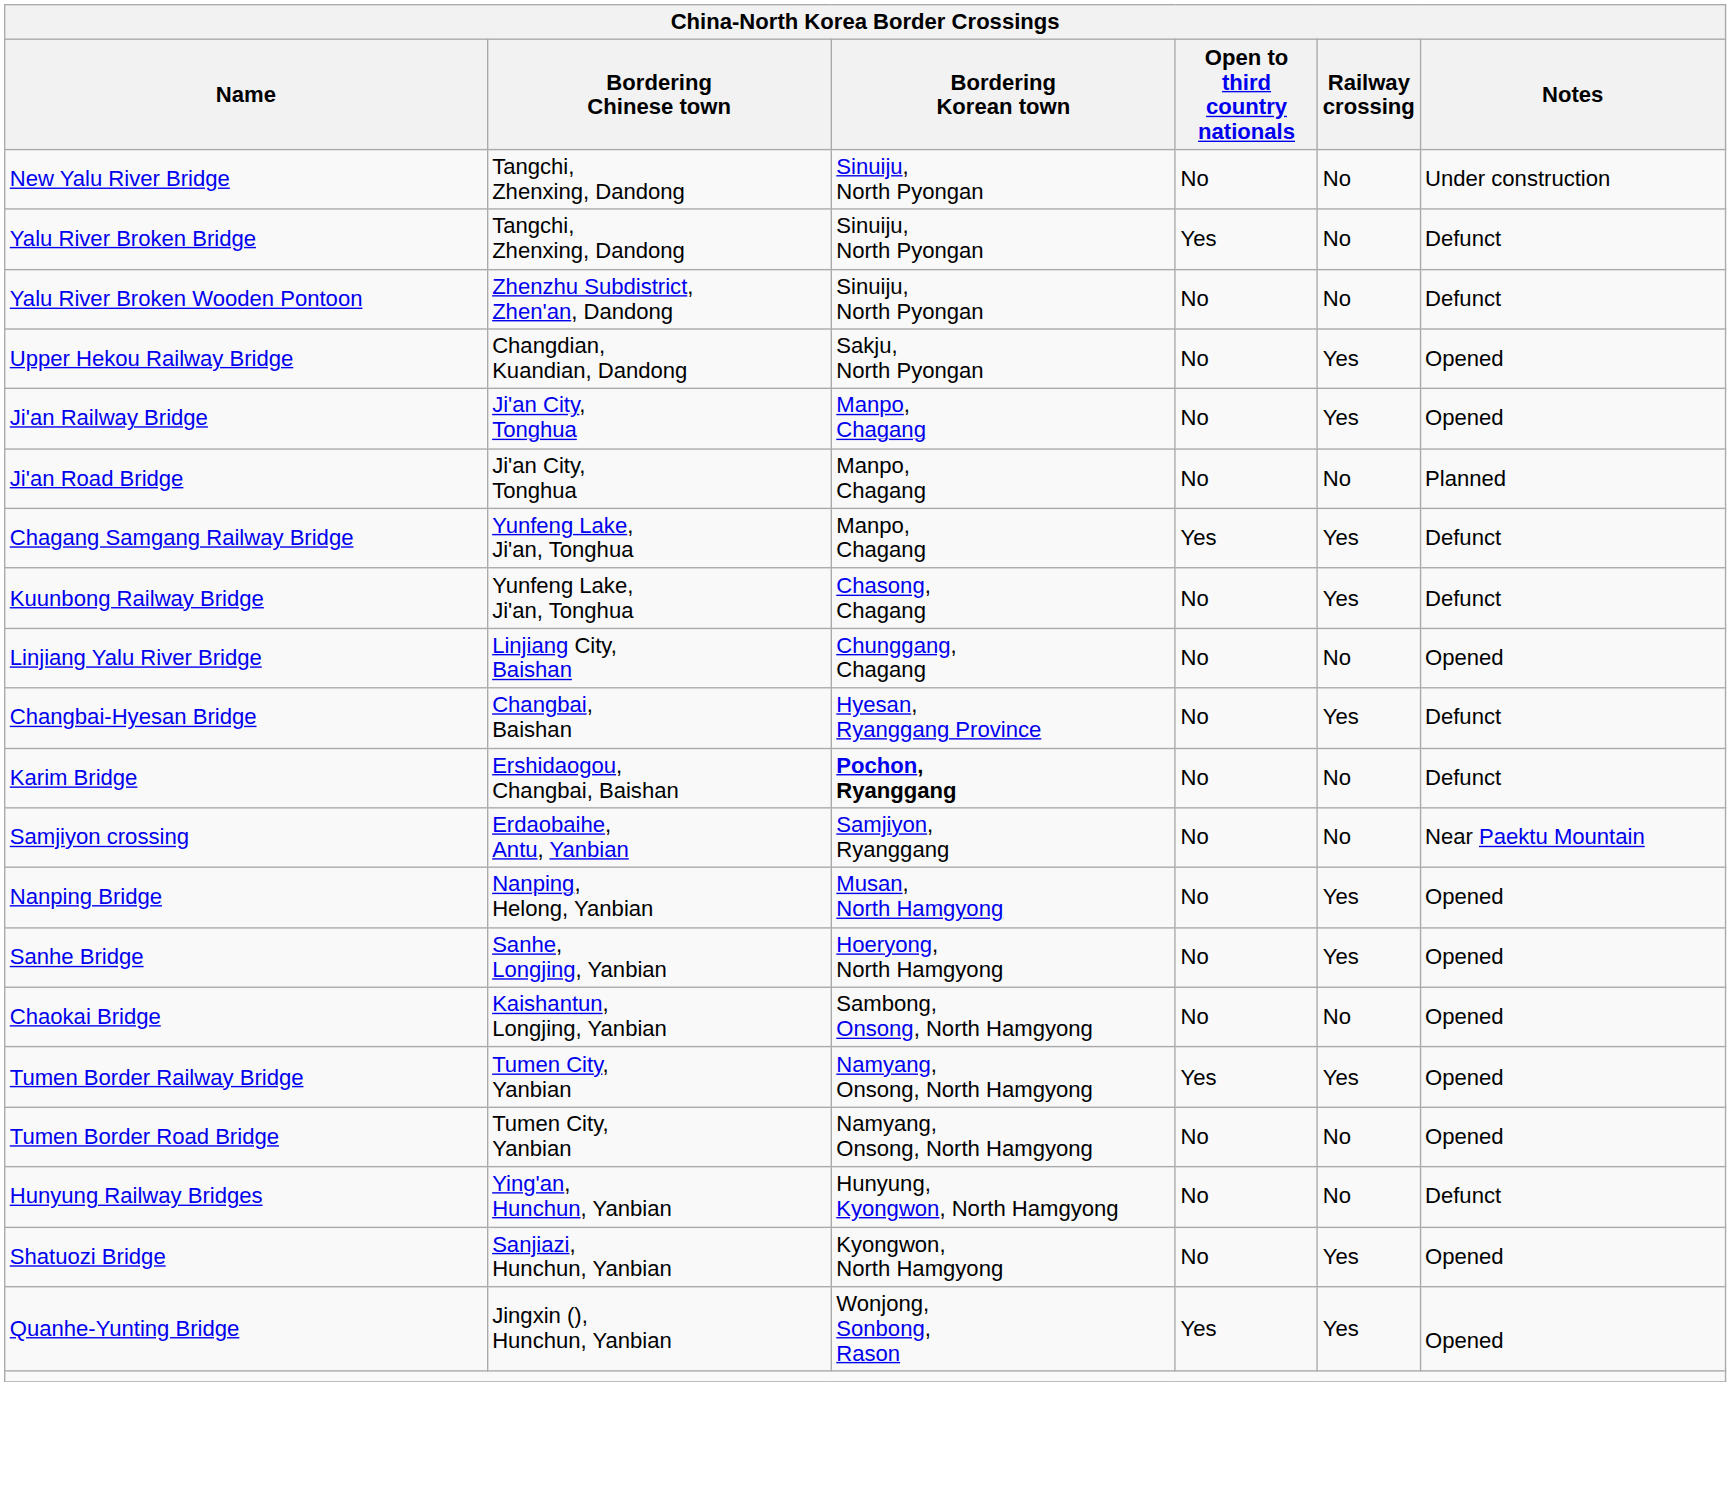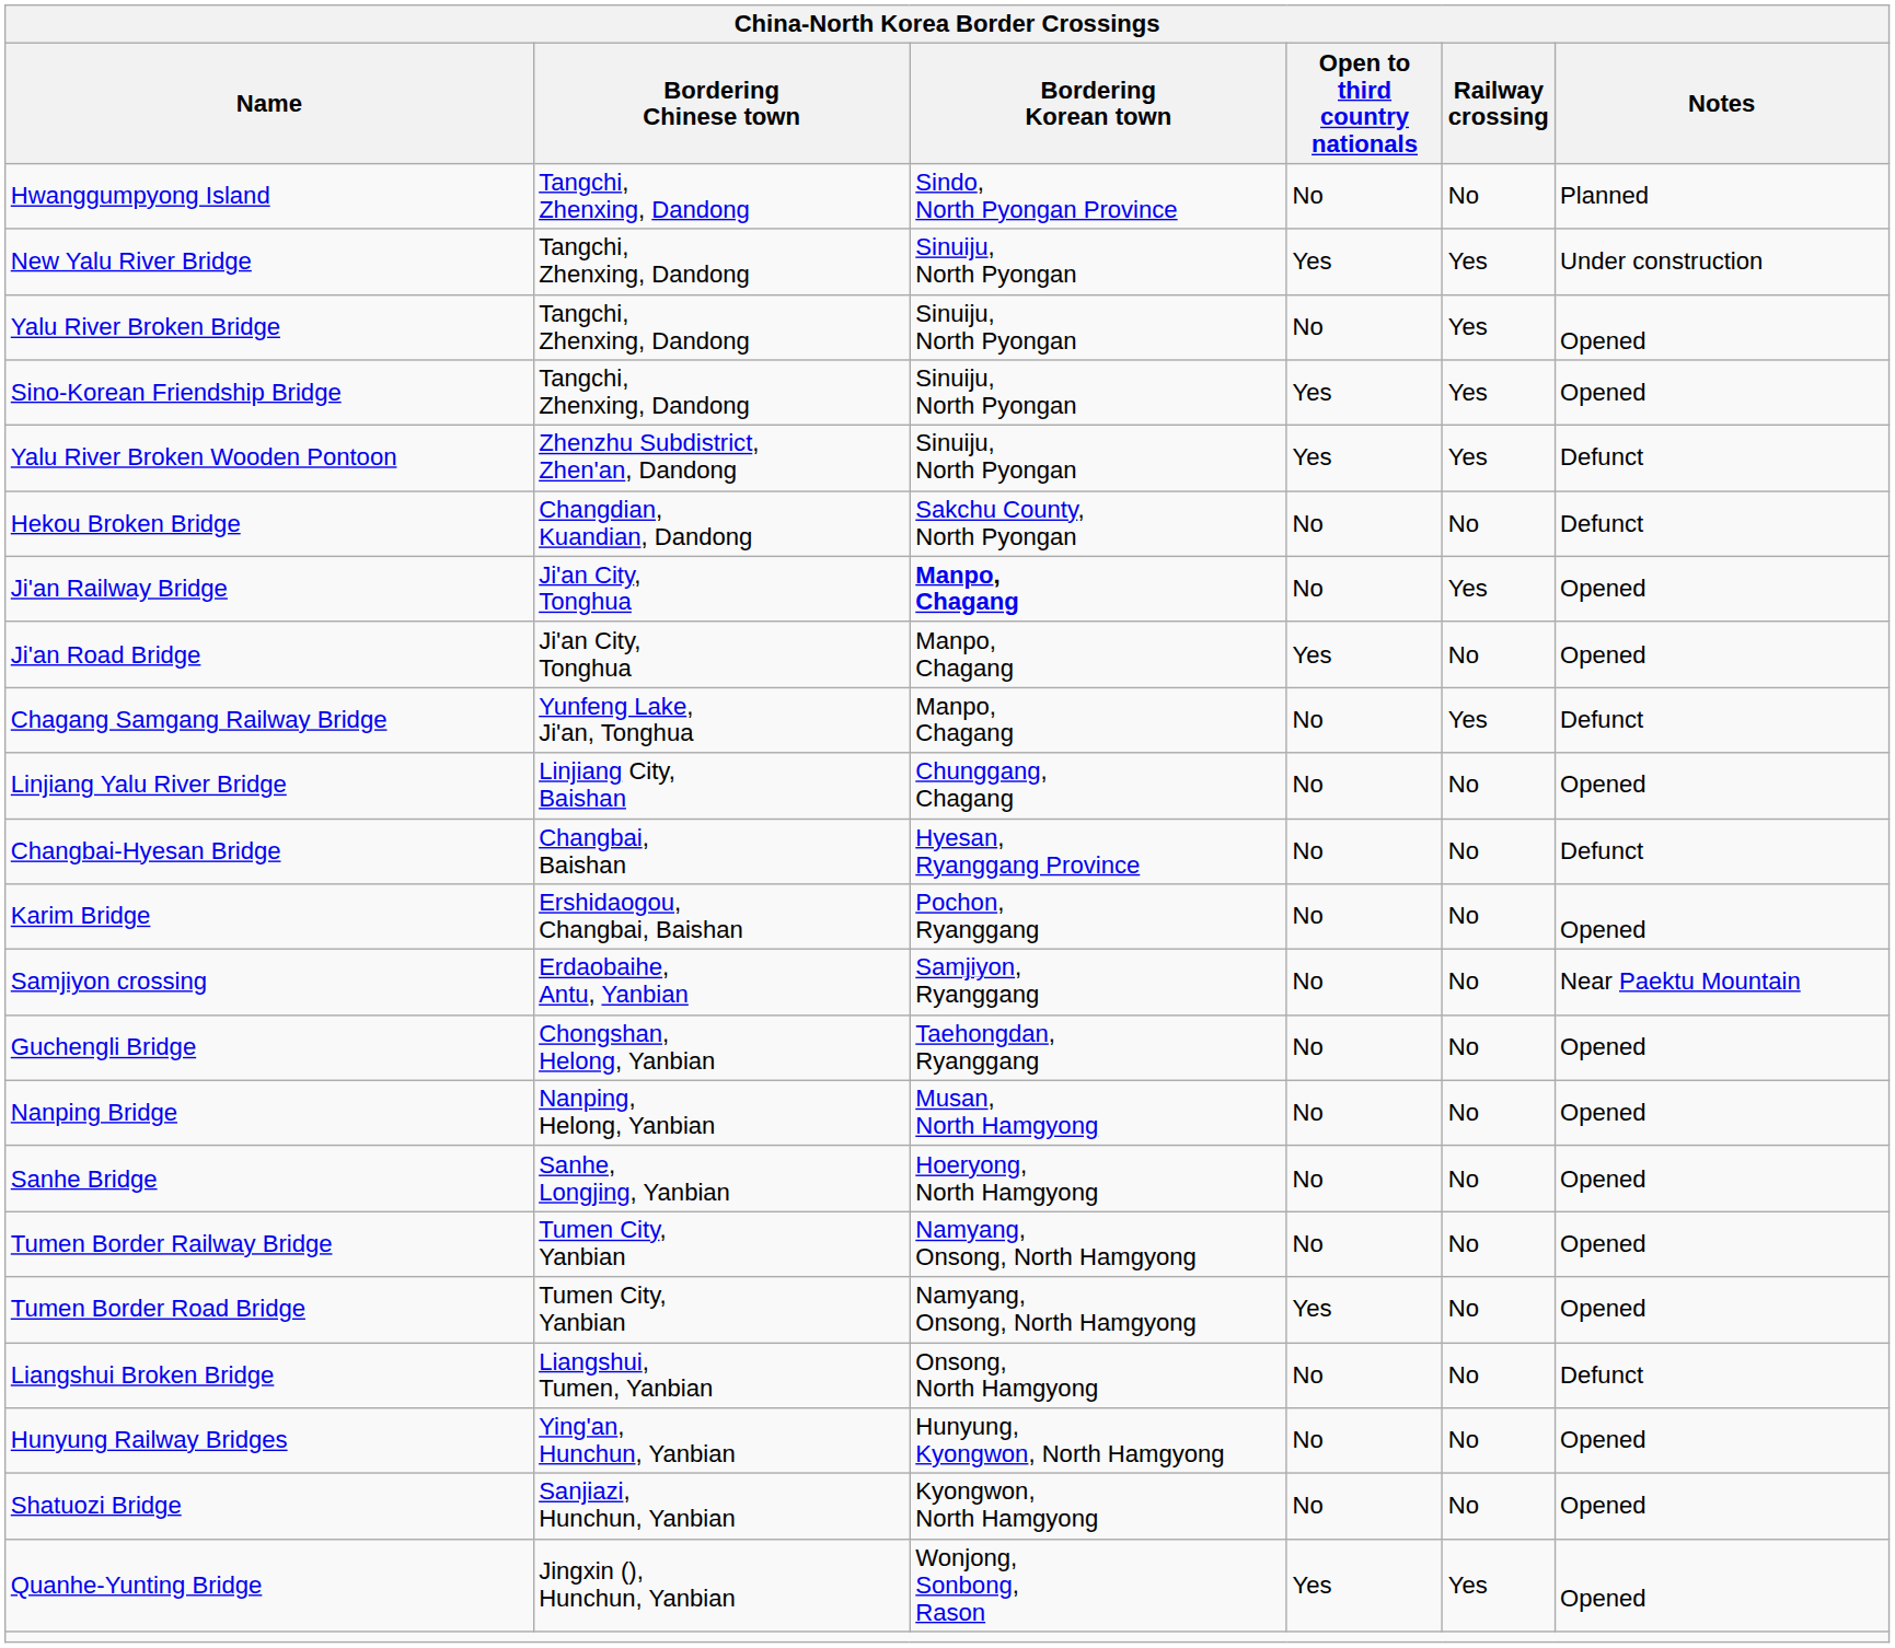+ row: Hwanggumpyong Island | Tangchi, Zhenxing, Dandong | Sindo, North Pyongan Province | No | No | Planned
New Yalu River Bridge | Open to third country nationals: No -> Yes
New Yalu River Bridge | Railway crossing: No -> Yes
Yalu River Broken Bridge | Open to third country nationals: Yes -> No
Yalu River Broken Bridge | Railway crossing: No -> Yes
Yalu River Broken Bridge | Notes: Defunct -> Opened
+ row: Sino-Korean Friendship Bridge | Tangchi, Zhenxing, Dandong | Sinuiju, North Pyongan | Yes | Yes | Opened
Yalu River Broken Wooden Pontoon | Open to third country nationals: No -> Yes
Yalu River Broken Wooden Pontoon | Railway crossing: No -> Yes
+ row: Hekou Broken Bridge | Changdian, Kuandian, Dandong | Sakchu County, North Pyongan | No | No | Defunct
- row: Upper Hekou Railway Bridge | Changdian, Kuandian, Dandong | Sakju, North Pyongan | No | Yes | Opened
Ji'an Railway Bridge | Bordering Korean town: normal -> bold
Ji'an Road Bridge | Open to third country nationals: No -> Yes
Ji'an Road Bridge | Notes: Planned -> Opened
Chagang Samgang Railway Bridge | Open to third country nationals: Yes -> No
- row: Kuunbong Railway Bridge | Yunfeng Lake, Ji'an, Tonghua | Chasong, Chagang | No | Yes | Defunct
Changbai-Hyesan Bridge | Railway crossing: Yes -> No
Karim Bridge | Bordering Korean town: bold -> normal
Karim Bridge | Notes: Defunct -> Opened
+ row: Guchengli Bridge | Chongshan, Helong, Yanbian | Taehongdan, Ryanggang | No | No | Opened
Nanping Bridge | Railway crossing: Yes -> No
Sanhe Bridge | Railway crossing: Yes -> No
- row: Chaokai Bridge | Kaishantun, Longjing, Yanbian | Sambong, Onsong, North Hamgyong | No | No | Opened
Tumen Border Railway Bridge | Open to third country nationals: Yes -> No
Tumen Border Railway Bridge | Railway crossing: Yes -> No
Tumen Border Road Bridge | Open to third country nationals: No -> Yes
+ row: Liangshui Broken Bridge | Liangshui, Tumen, Yanbian | Onsong, North Hamgyong | No | No | Defunct
Hunyung Railway Bridges | Notes: Defunct -> Opened
Shatuozi Bridge | Railway crossing: Yes -> No
